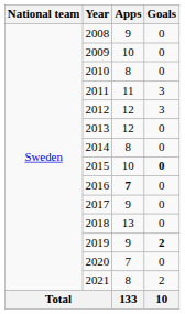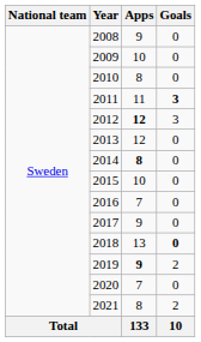2011 | Goals: normal -> bold
2012 | Apps: normal -> bold
2014 | Apps: normal -> bold
2015 | Goals: bold -> normal
2016 | Apps: bold -> normal
2018 | Goals: normal -> bold
2019 | Apps: normal -> bold
2019 | Goals: bold -> normal
